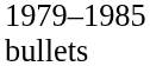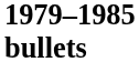row 1 | column 1: normal -> bold
